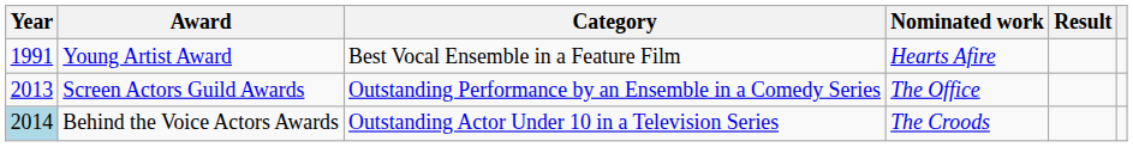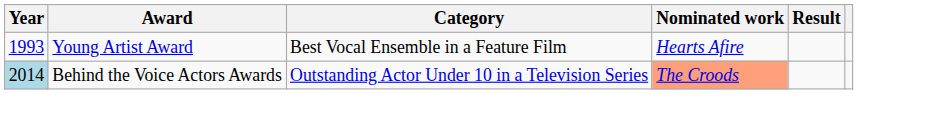Young Artist Award | Year: 1991 -> 1993
- row: 2013 | Screen Actors Guild Awards | Outstanding Performance by an Ensemble in a Comedy Series | The Office
Behind the Voice Actors Awards | Nominated work: no background -> lightsalmon background
